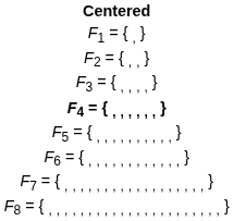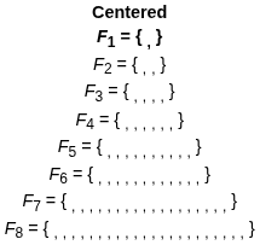row 2 | column 1: normal -> bold
row 5 | column 1: bold -> normal
